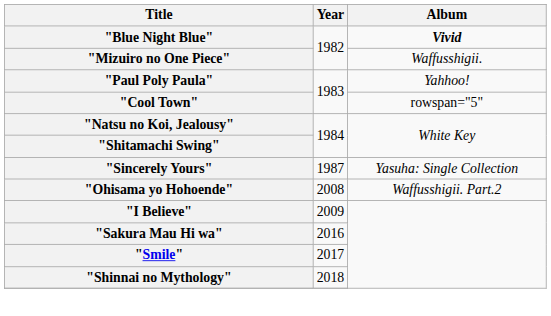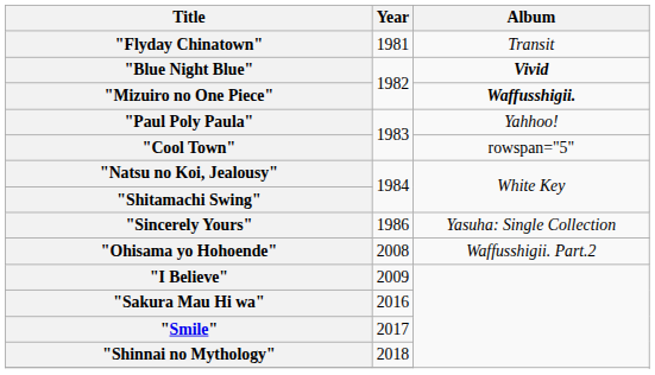+ row: "Flyday Chinatown" | 1981 | Transit
"Mizuiro no One Piece" | Album: normal -> bold
"Sincerely Yours" | Year: 1987 -> 1986
